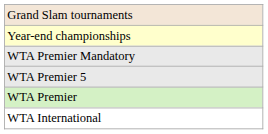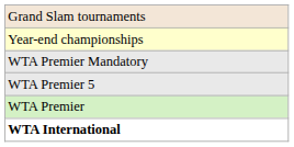row 6 | column 1: normal -> bold
